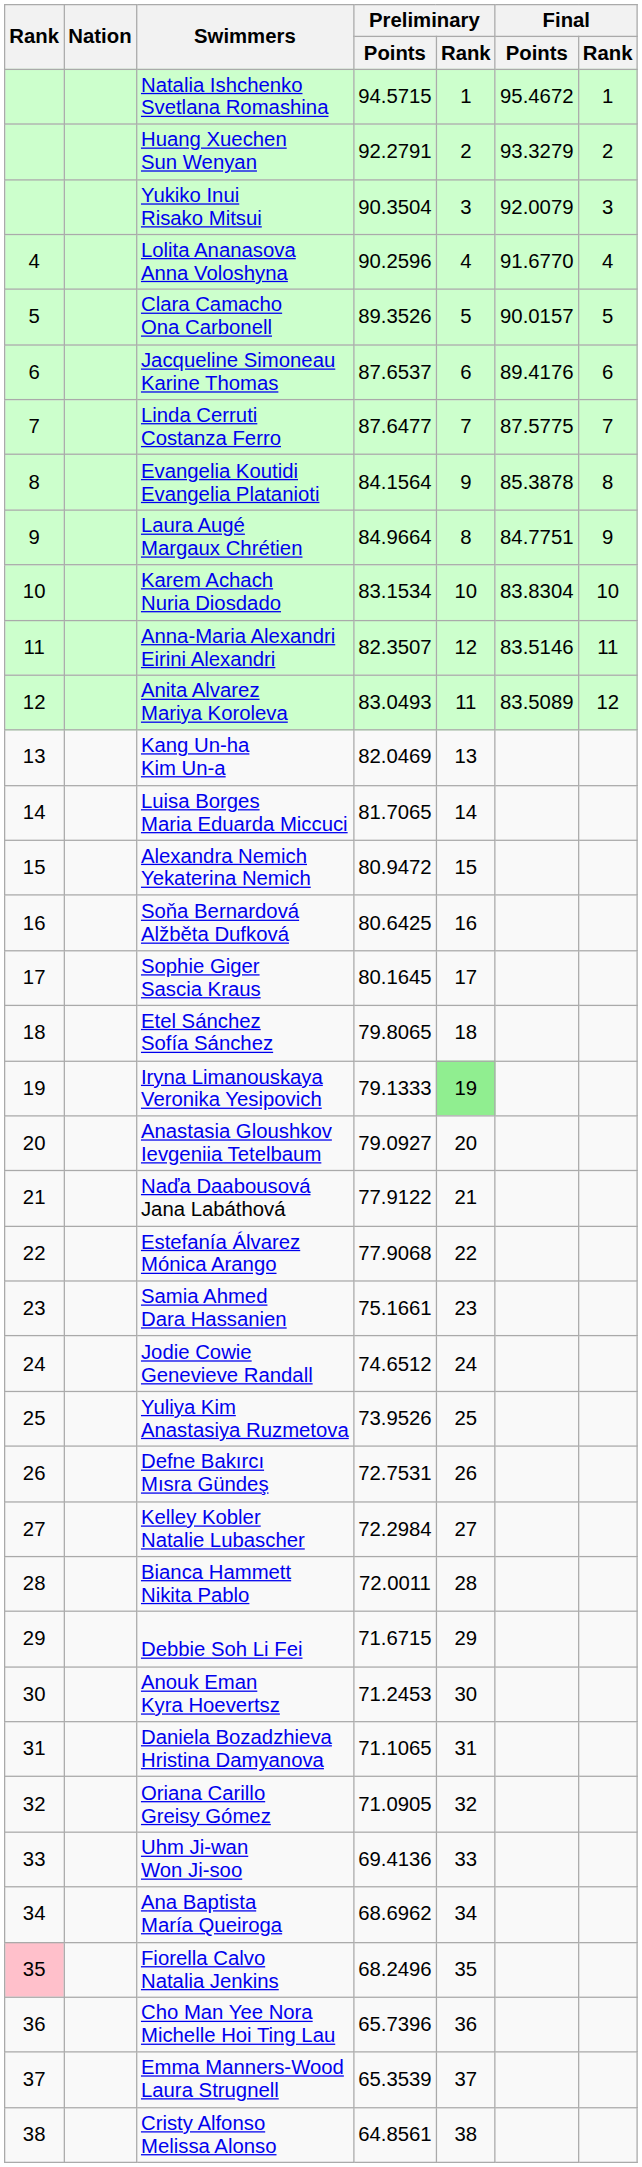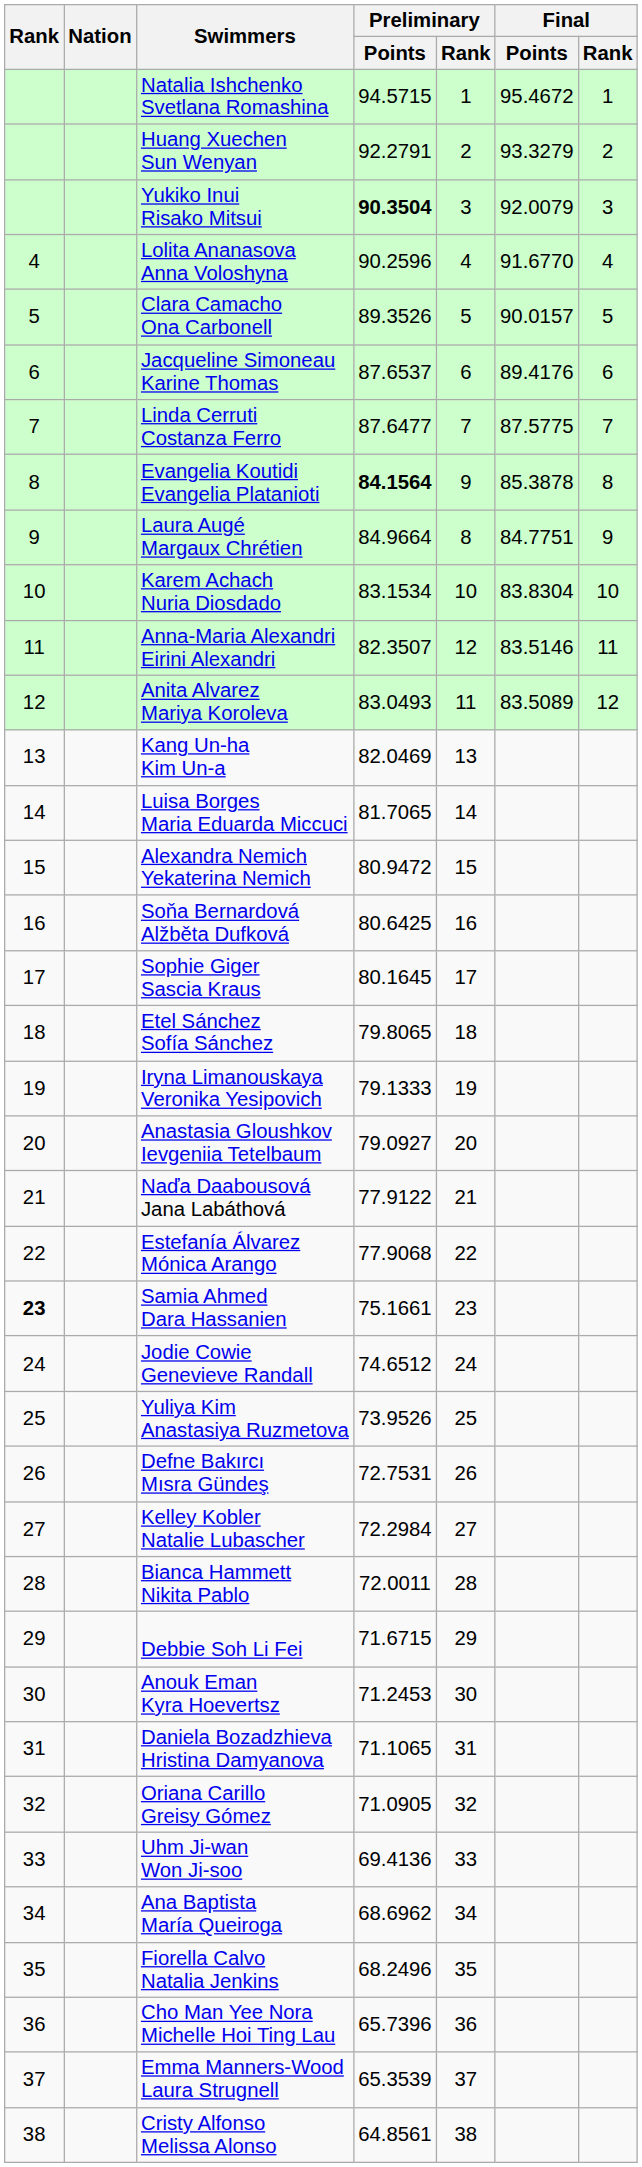Yukiko Inui Risako Mitsui | Preliminary / Points: normal -> bold
Evangelia Koutidi Evangelia Platanioti | Preliminary / Points: normal -> bold
Iryna Limanouskaya Veronika Yesipovich | Preliminary / Rank: lightgreen background -> no background
Samia Ahmed Dara Hassanien | Rank: normal -> bold
Fiorella Calvo Natalia Jenkins | Rank: pink background -> no background
